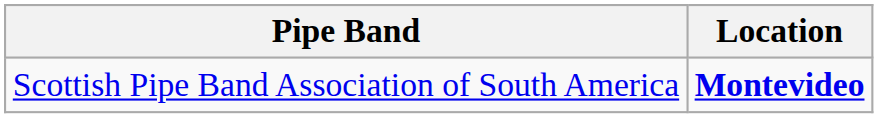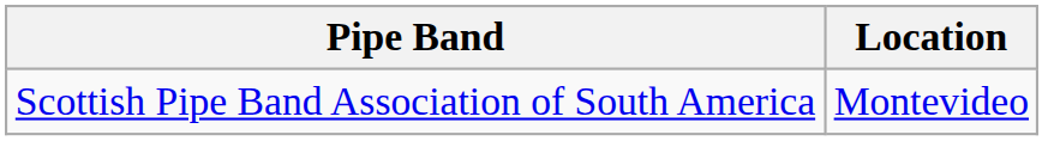Scottish Pipe Band Association of South America | Location: bold -> normal
